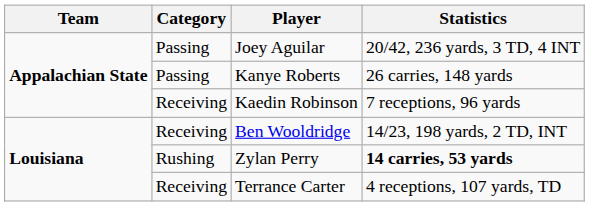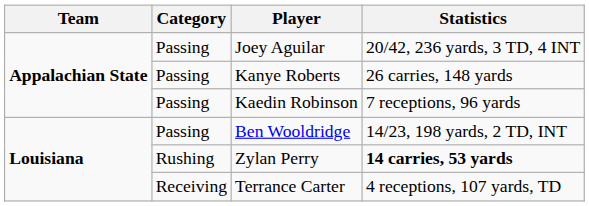Kaedin Robinson | Category: Receiving -> Passing
Ben Wooldridge | Category: Receiving -> Passing
